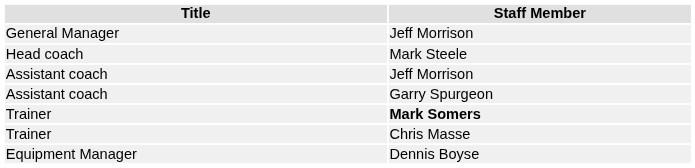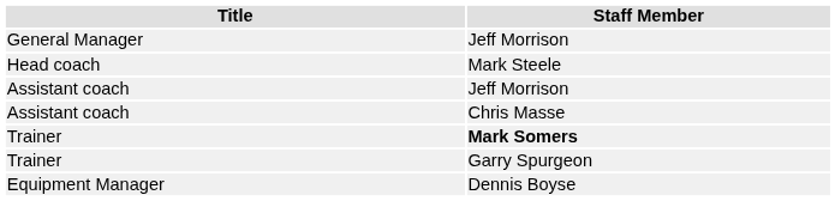row 5 | Staff Member: Garry Spurgeon -> Chris Masse
row 7 | Staff Member: Chris Masse -> Garry Spurgeon
